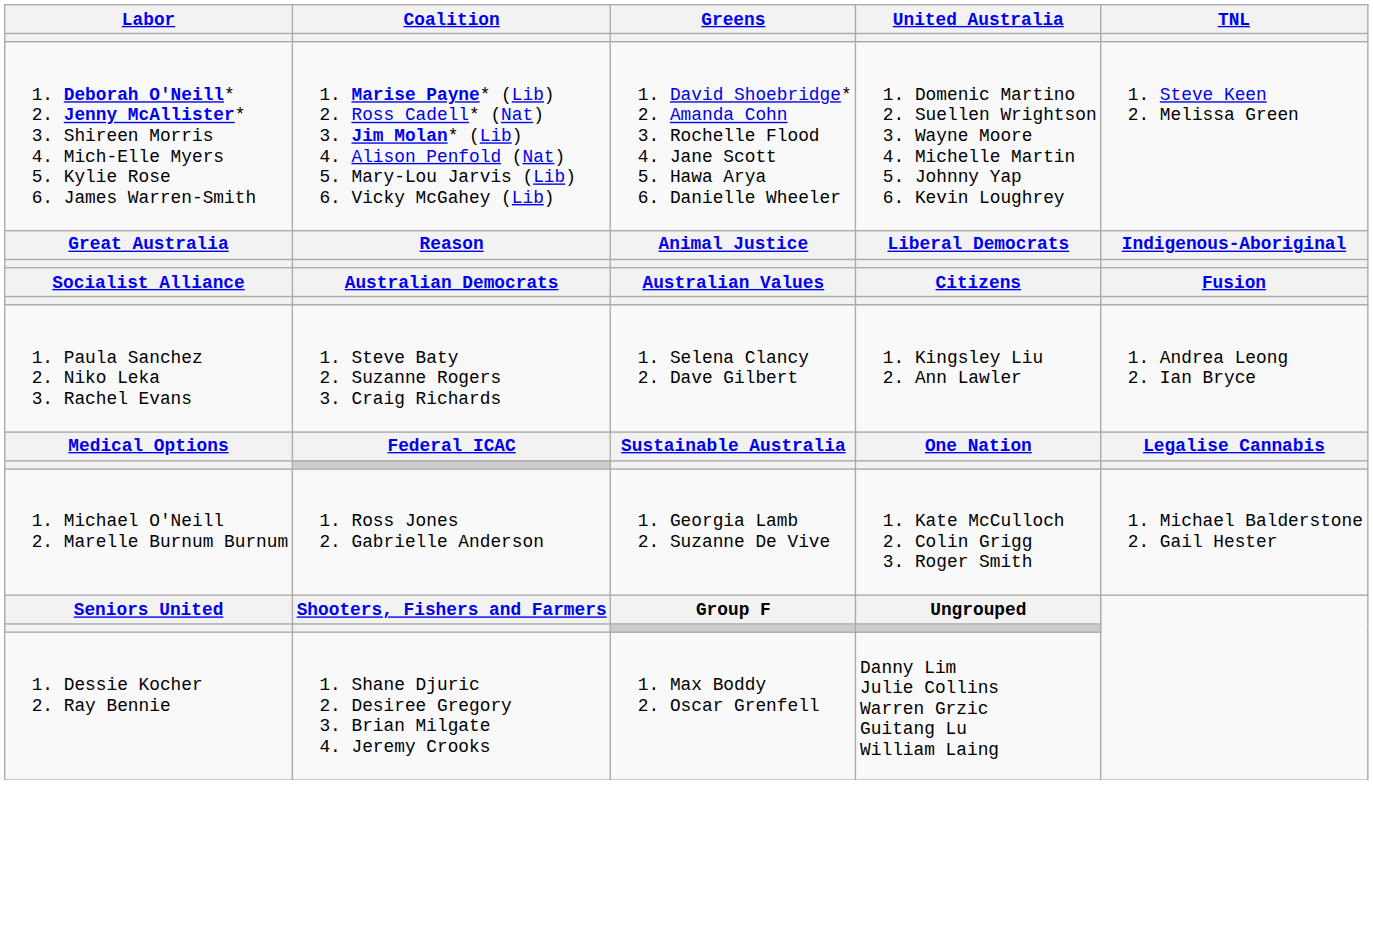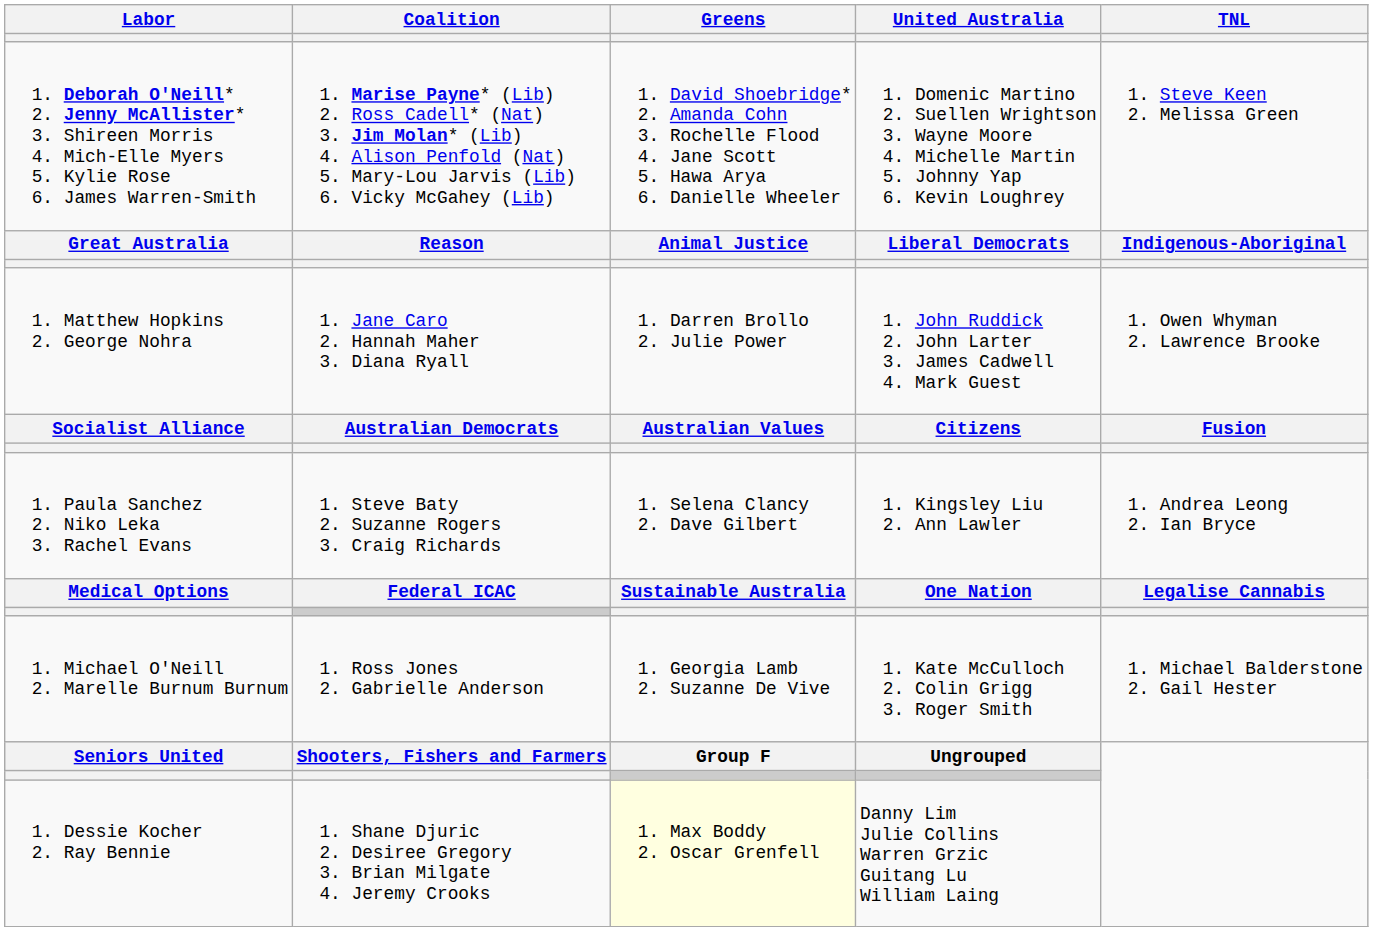+ row: Matthew Hopkins George Nohra | Jane Caro Hannah Maher Diana Ryall | Darren Brollo Julie Power | John Ruddick John Larter James Cadwell Mark Guest | Owen Whyman Lawrence Brooke
Dessie Kocher Ray Bennie | Greens: no background -> lightyellow background
